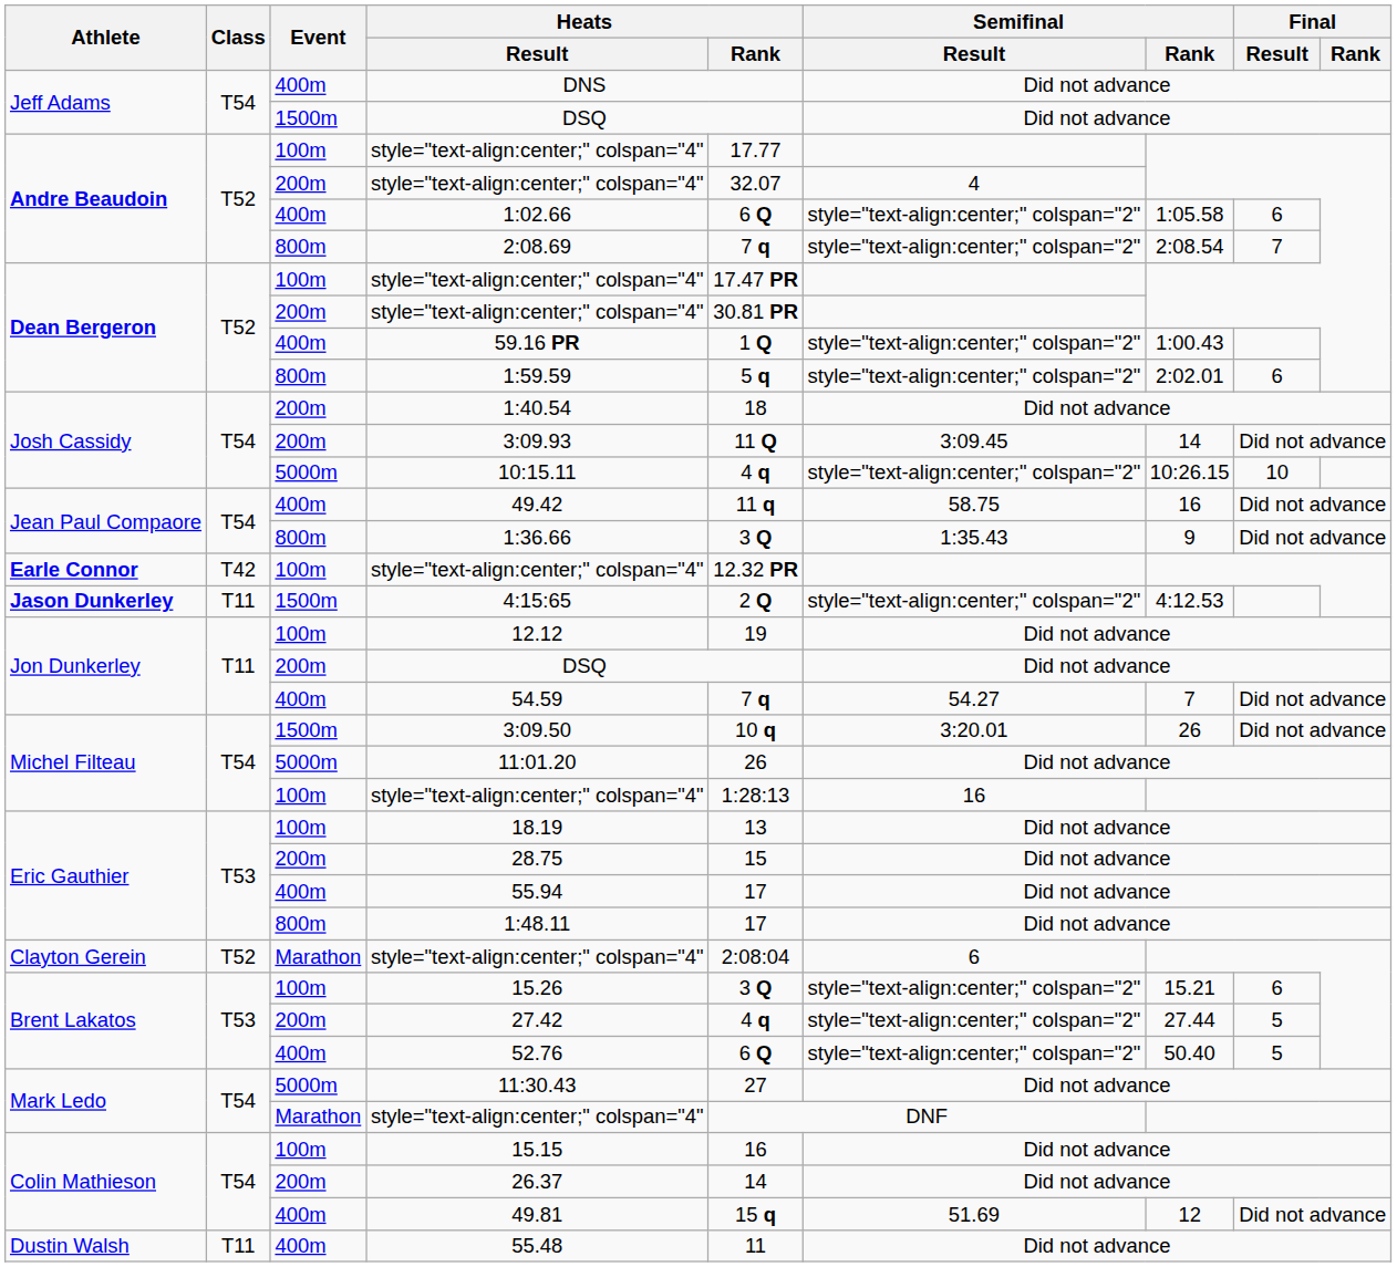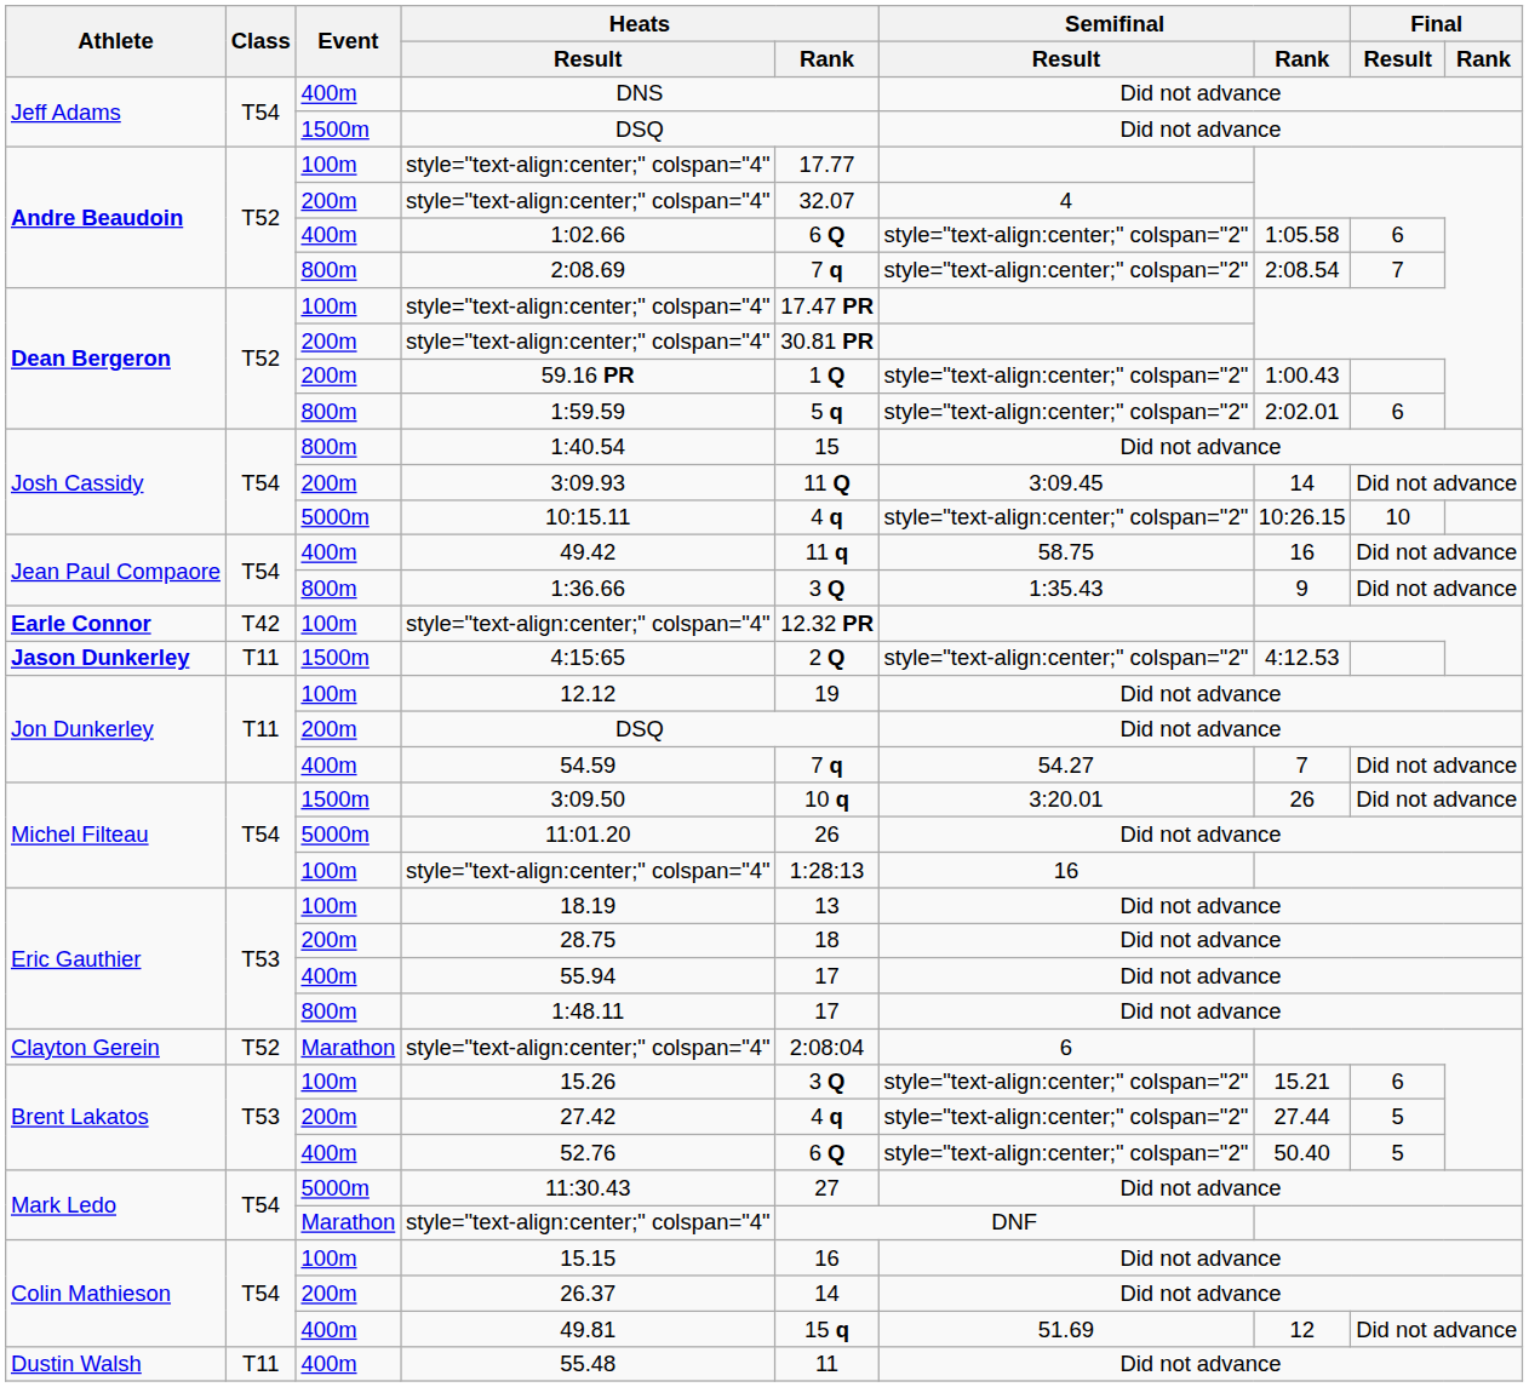59.16 PR | Event: 400m -> 200m
1:40.54 | Event: 200m -> 800m
1:40.54 | Heats / Rank: 18 -> 15
28.75 | Heats / Rank: 15 -> 18
